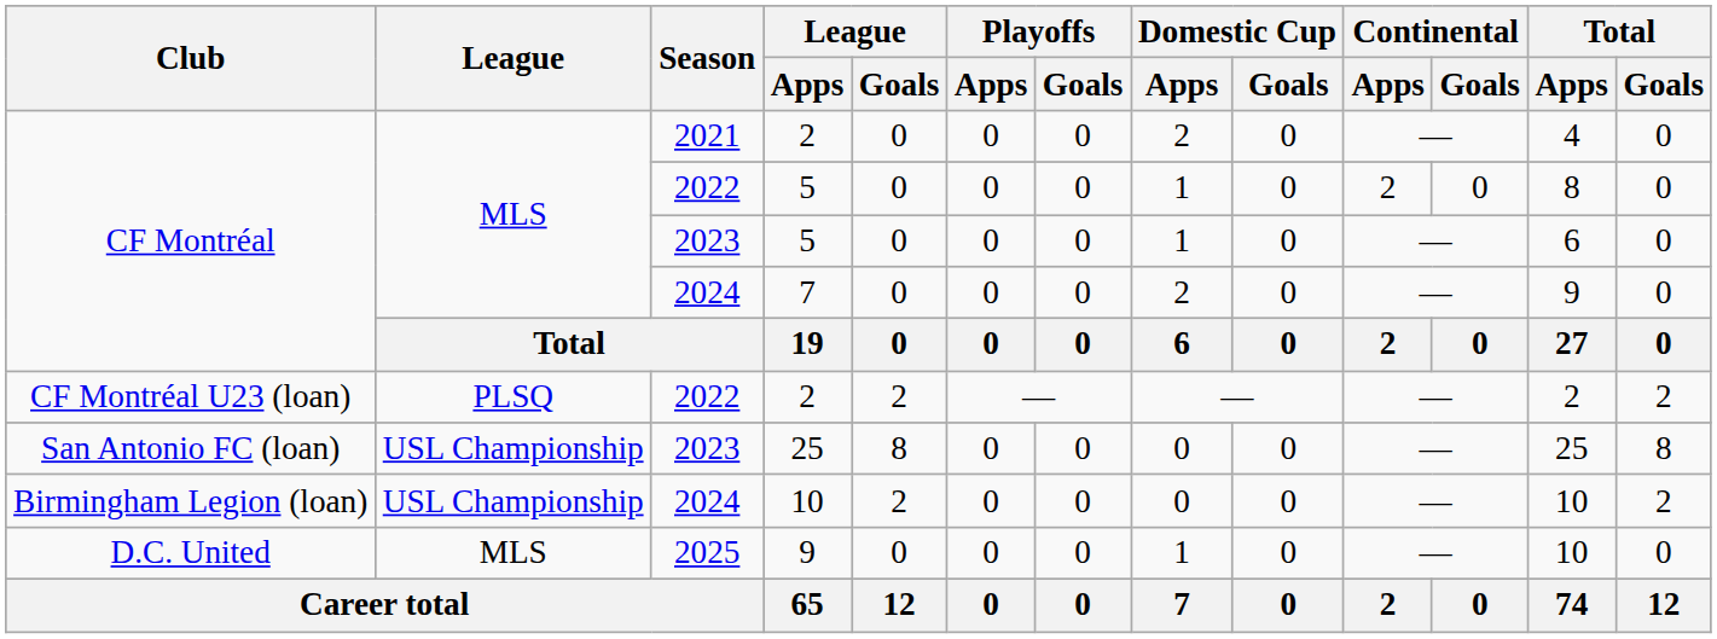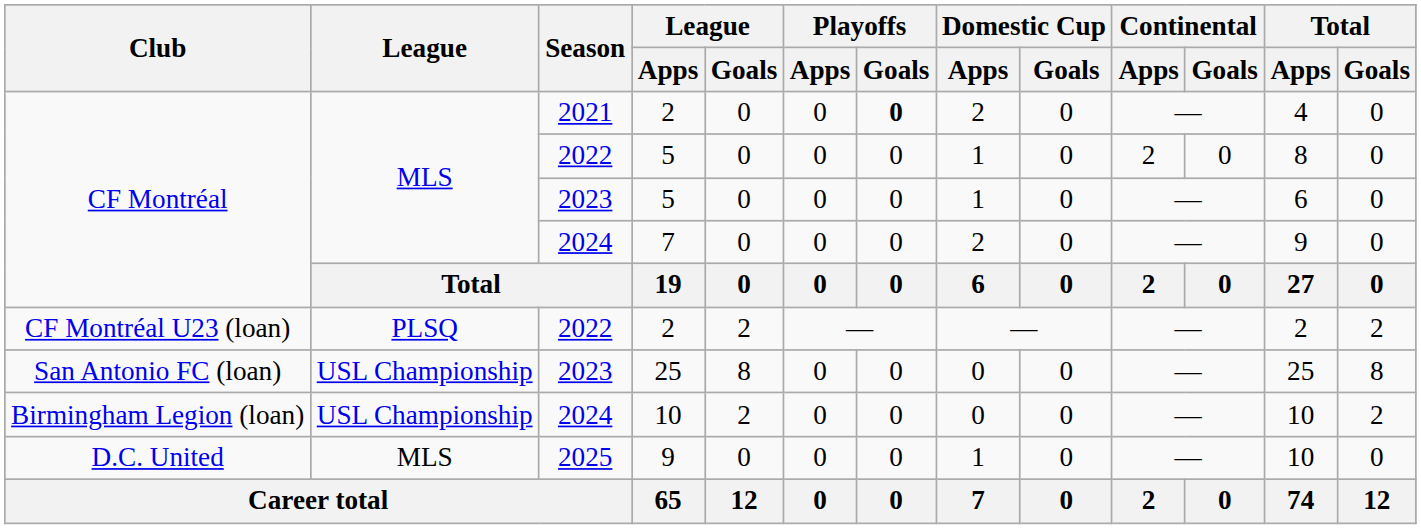2021 / 2 | Playoffs / Goals: normal -> bold
